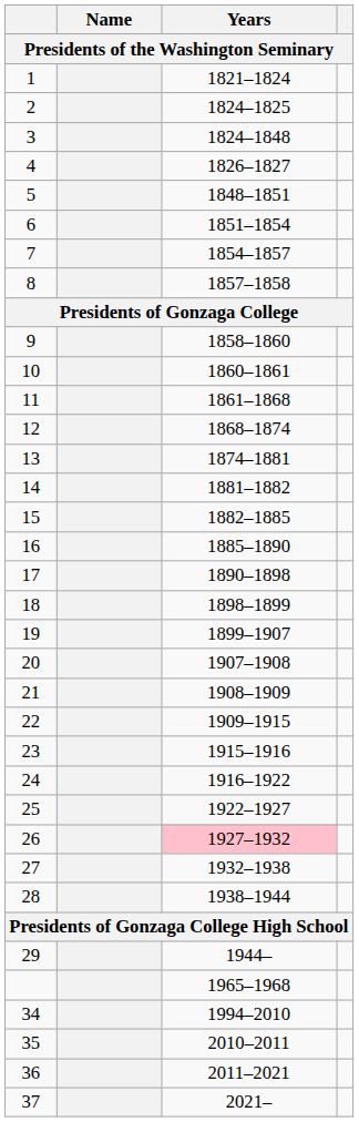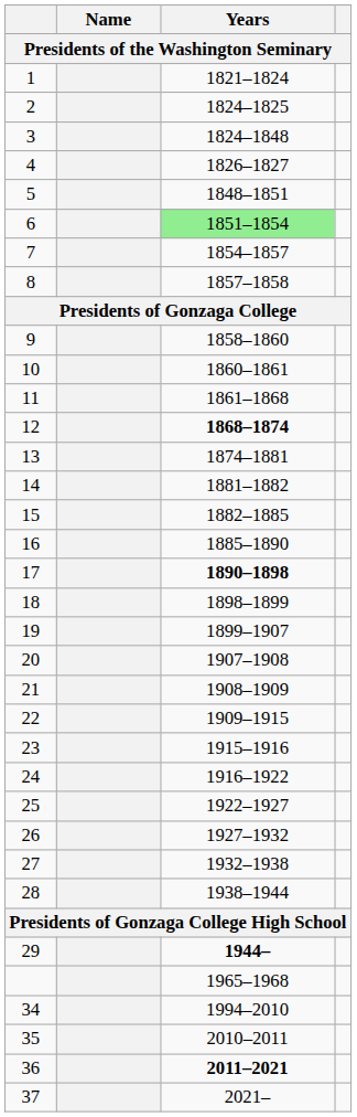6 | Years: no background -> lightgreen background
12 | Years: normal -> bold
17 | Years: normal -> bold
26 | Years: pink background -> no background
29 | Years: normal -> bold
36 | Years: normal -> bold
